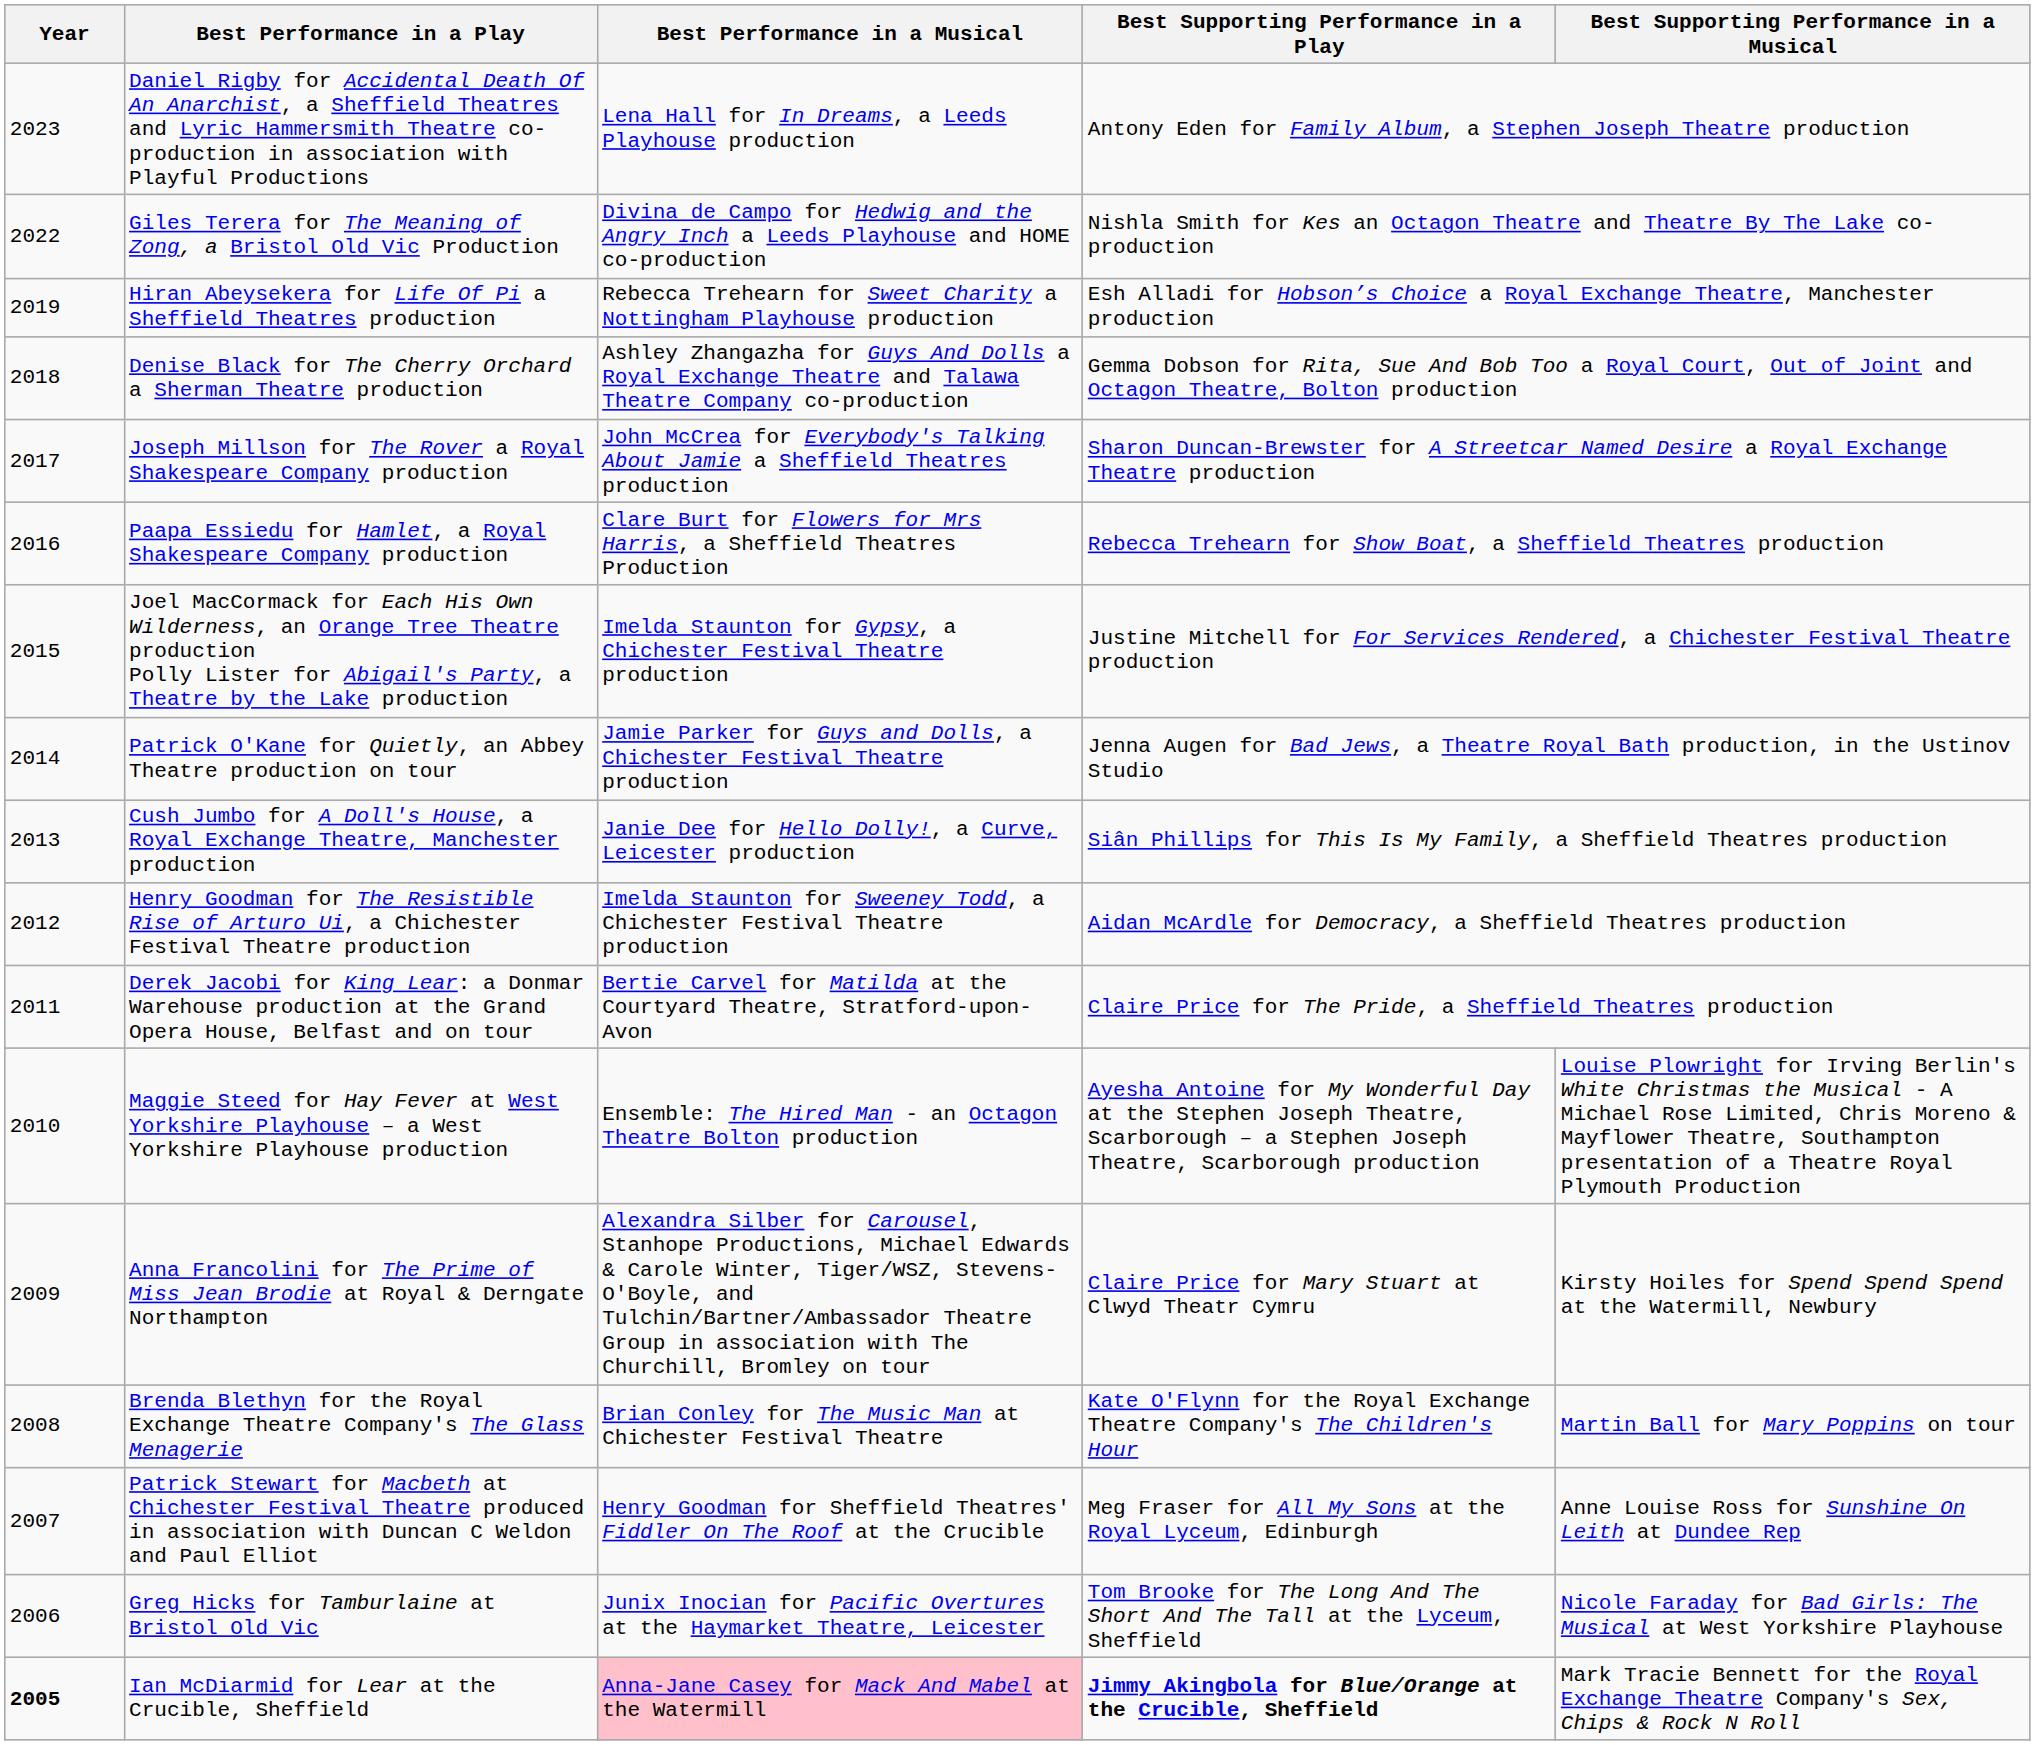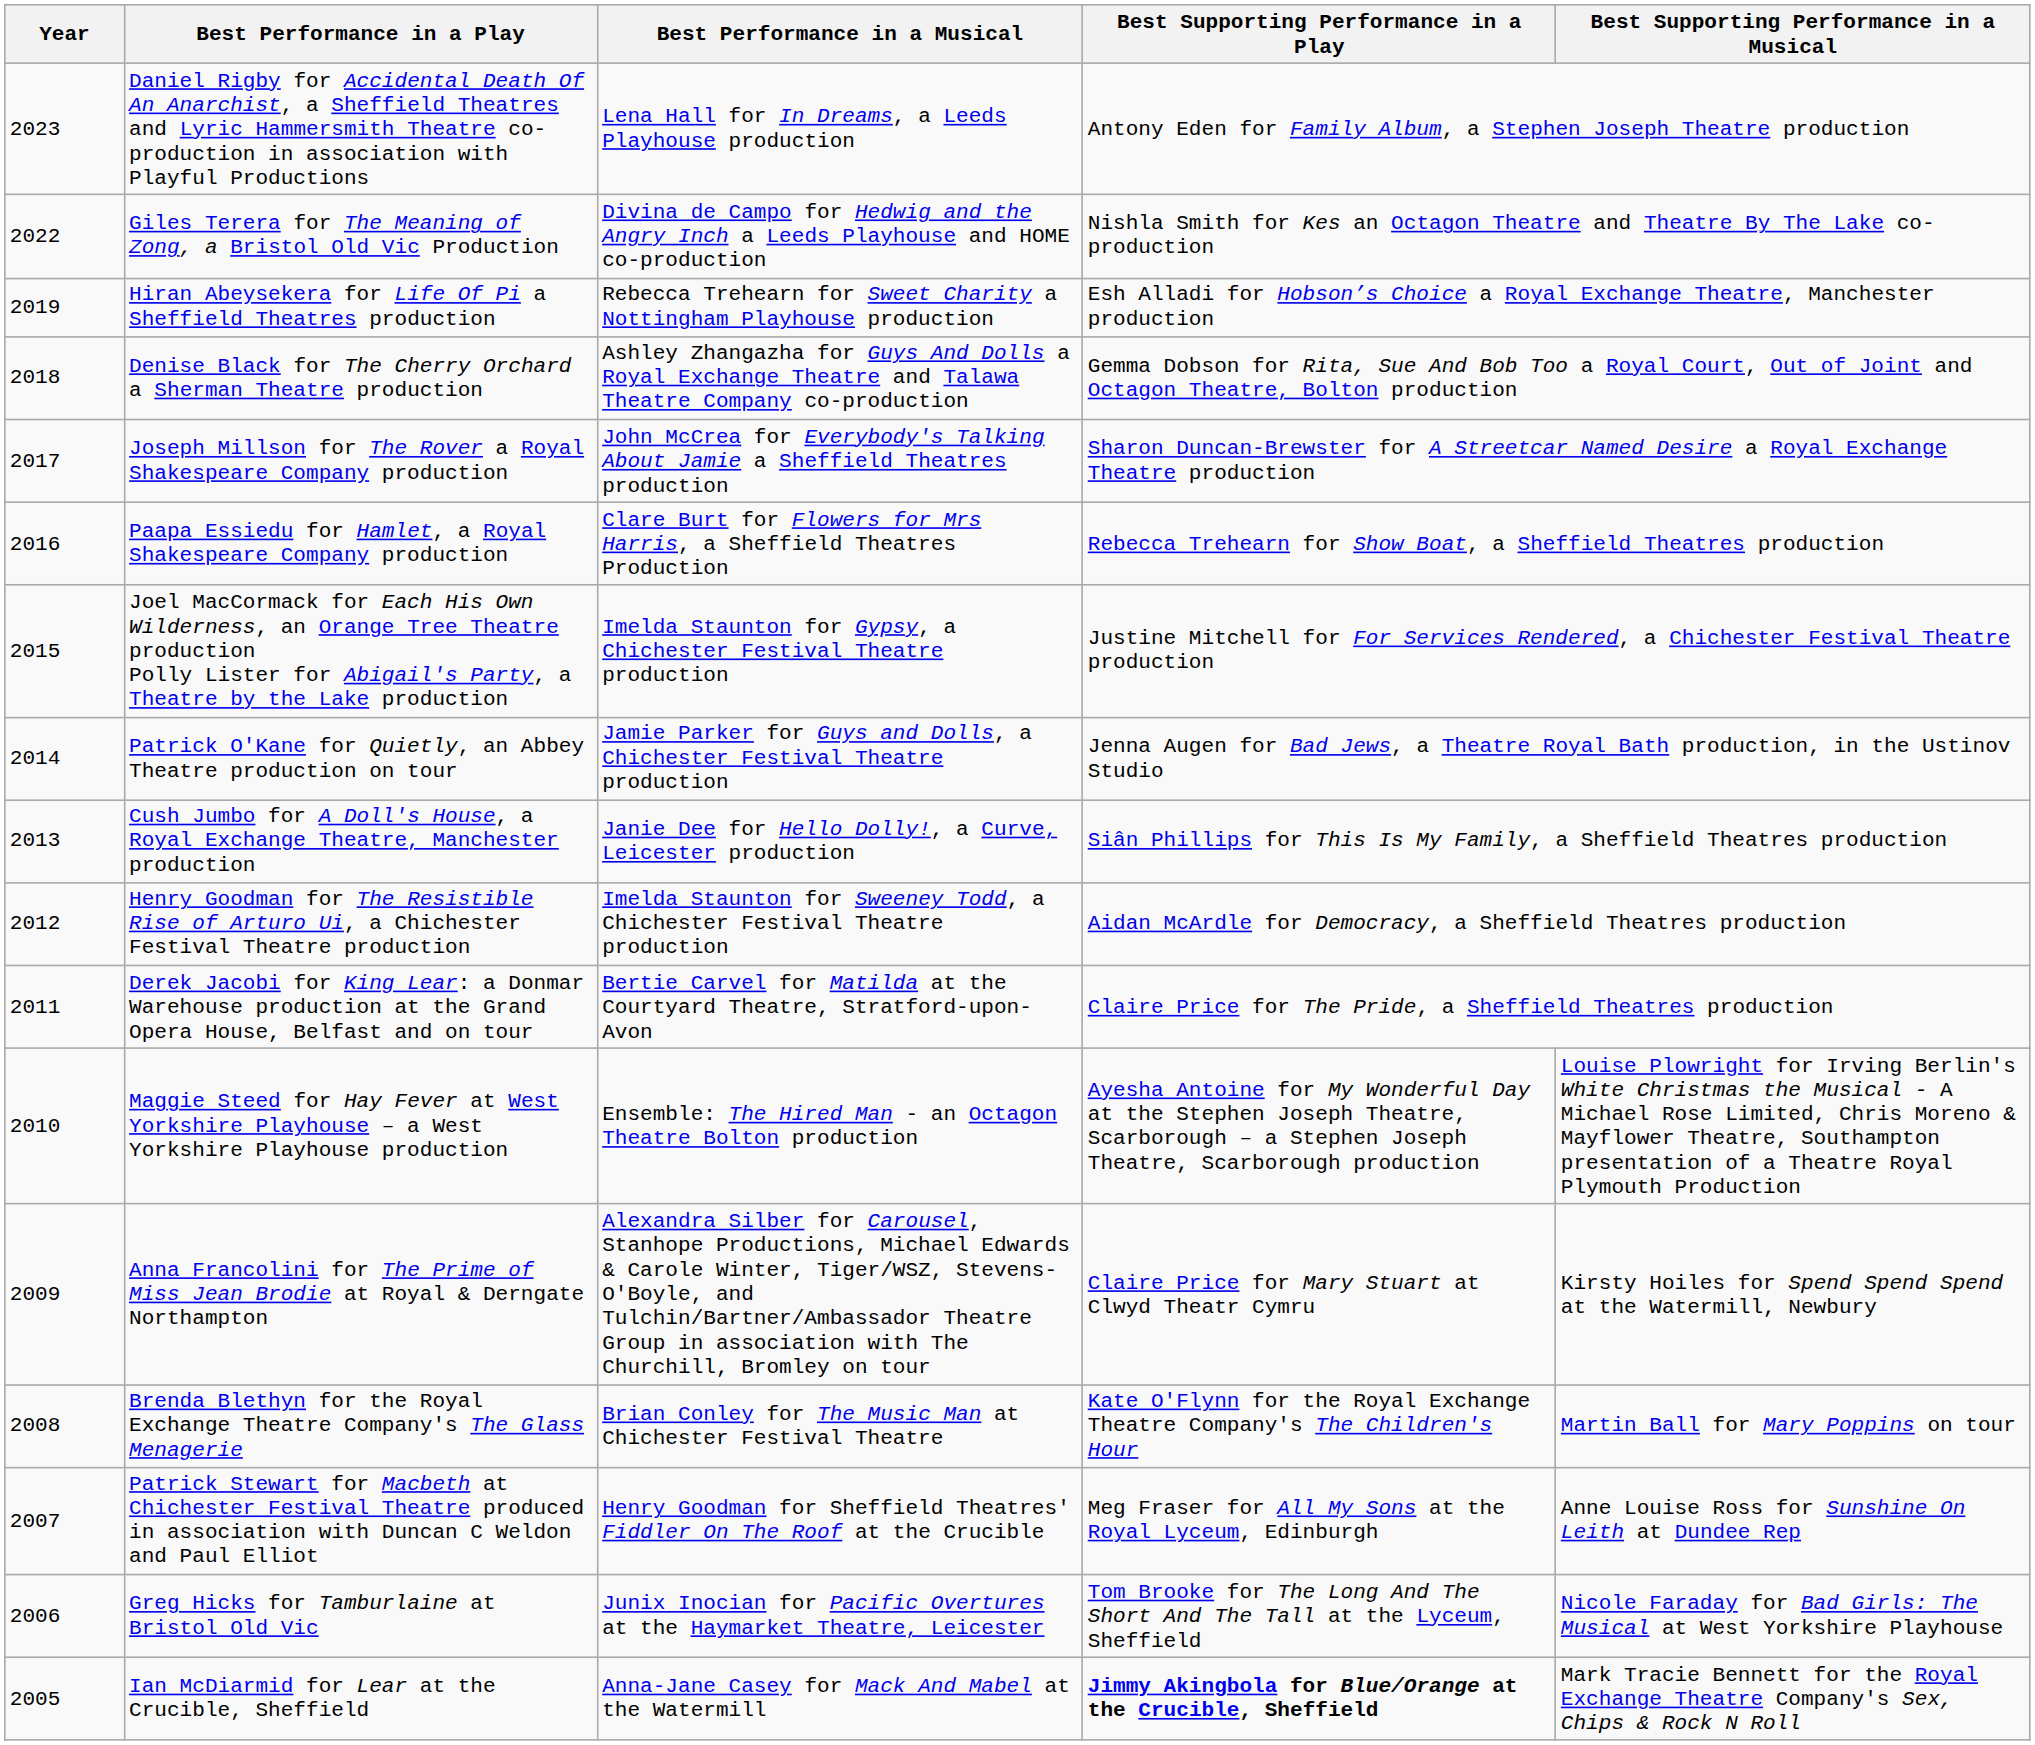Ian McDiarmid for Lear at the Crucible, Sheffield | Year: bold -> normal
Ian McDiarmid for Lear at the Crucible, Sheffield | Best Performance in a Musical: pink background -> no background
